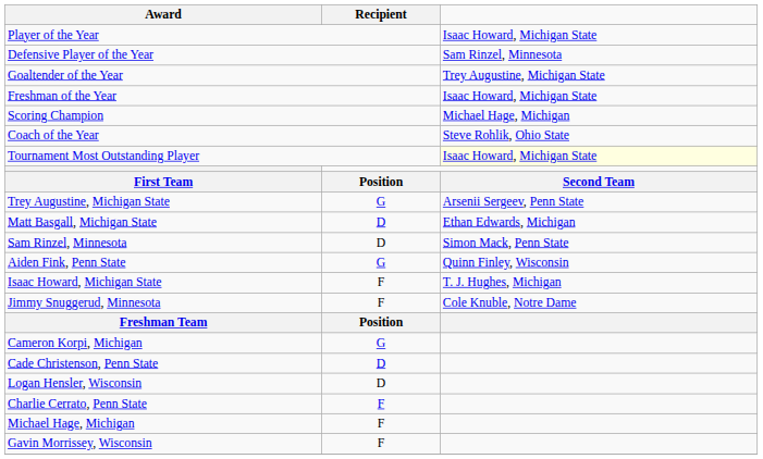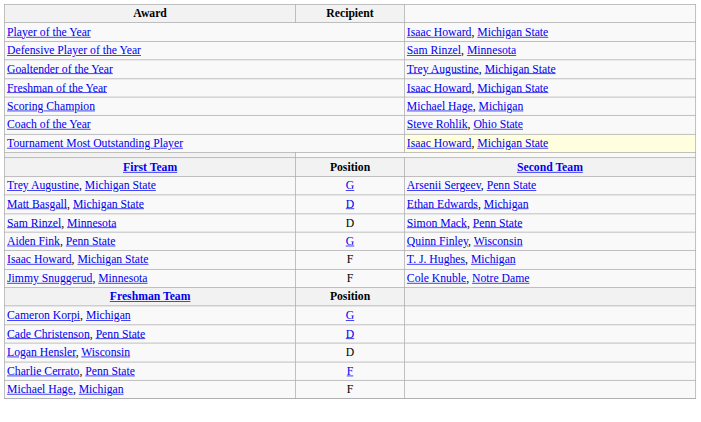- row: Gavin Morrissey, Wisconsin | F
